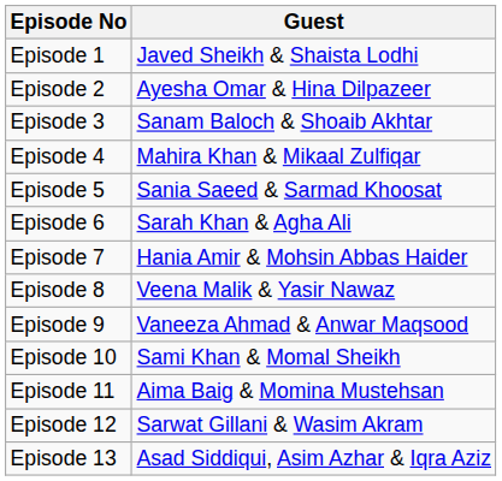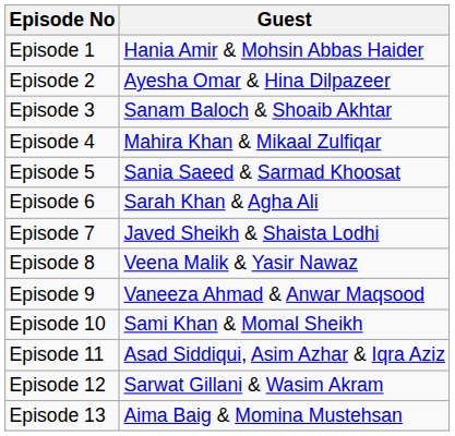Episode 1 | Guest: Javed Sheikh & Shaista Lodhi -> Hania Amir & Mohsin Abbas Haider
Episode 7 | Guest: Hania Amir & Mohsin Abbas Haider -> Javed Sheikh & Shaista Lodhi
Episode 11 | Guest: Aima Baig & Momina Mustehsan -> Asad Siddiqui, Asim Azhar & Iqra Aziz
Episode 13 | Guest: Asad Siddiqui, Asim Azhar & Iqra Aziz -> Aima Baig & Momina Mustehsan
